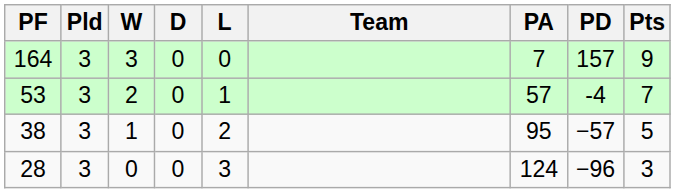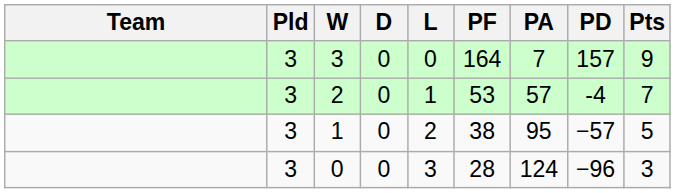columns swapped: Team <-> PF
